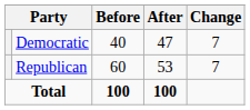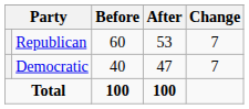rows swapped: Republican <-> Democratic
